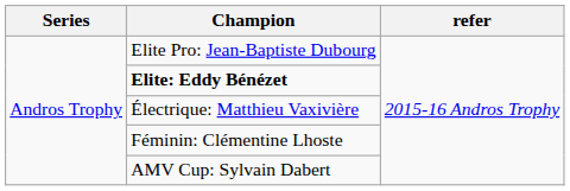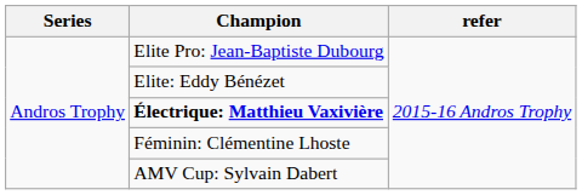Elite: Eddy Bénézet | Champion: bold -> normal
Électrique: Matthieu Vaxivière | Champion: normal -> bold
